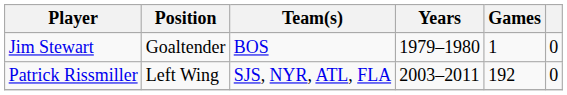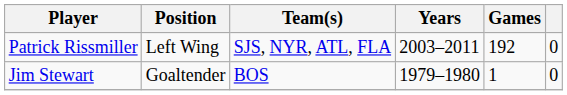rows swapped: Patrick Rissmiller <-> Jim Stewart
